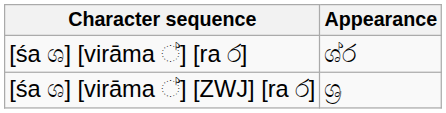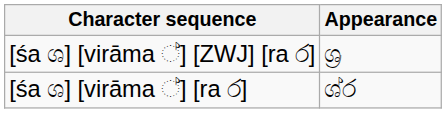rows swapped: [śa ශ] [virāma ්] [ra ර] <-> [śa ශ] [virāma ්] [ZWJ] [ra ර]
